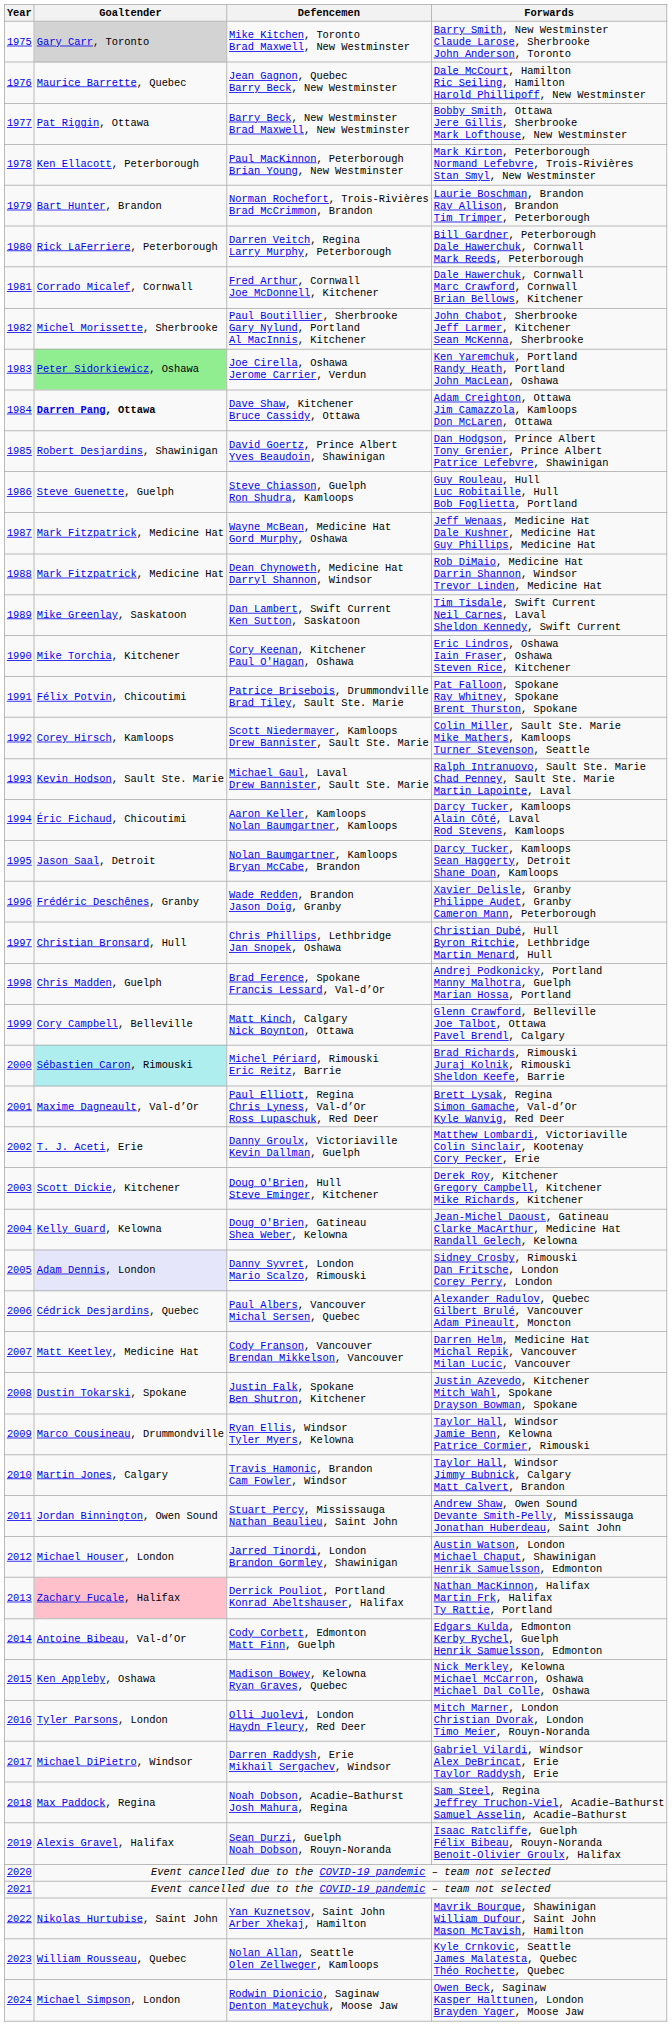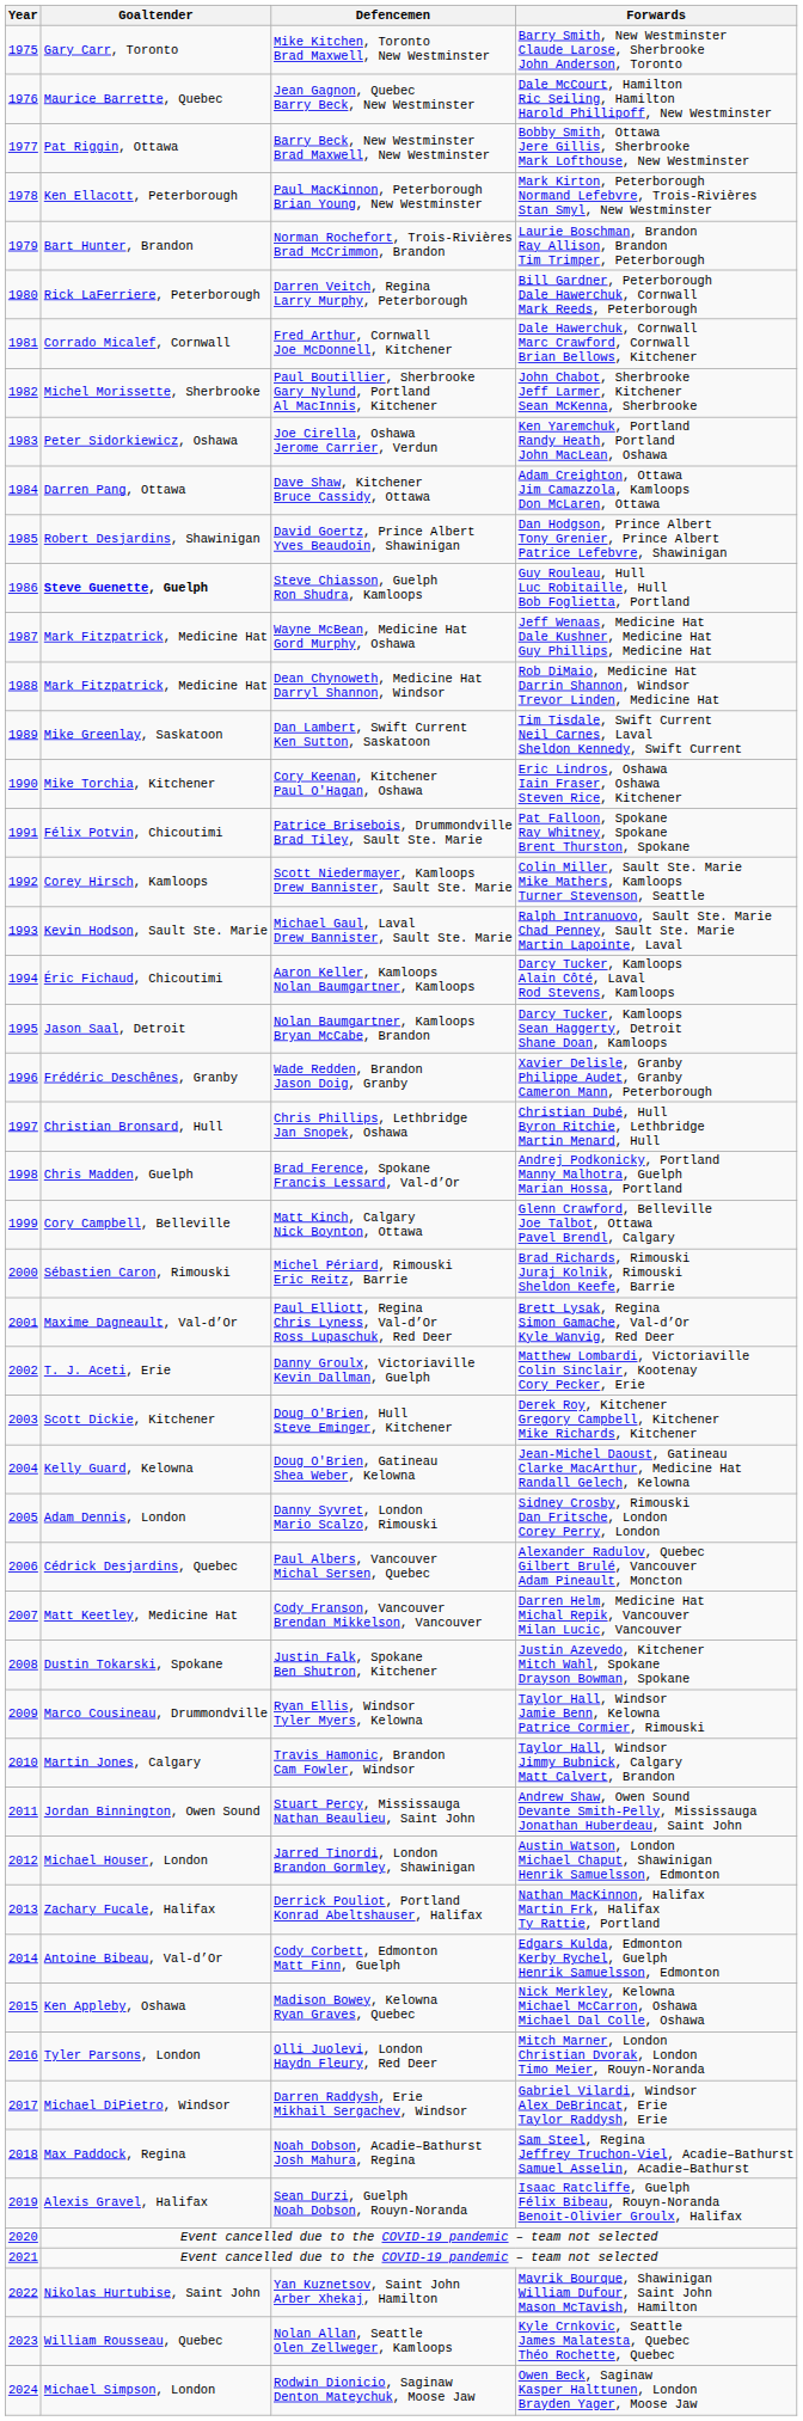Mike Kitchen, Toronto Brad Maxwell, New Westminster | Goaltender: lightgrey background -> no background
Joe Cirella, Oshawa Jerome Carrier, Verdun | Goaltender: lightgreen background -> no background
Dave Shaw, Kitchener Bruce Cassidy, Ottawa | Goaltender: bold -> normal
Steve Chiasson, Guelph Ron Shudra, Kamloops | Goaltender: normal -> bold
Michel Périard, Rimouski Eric Reitz, Barrie | Goaltender: paleturquoise background -> no background
Danny Syvret, London Mario Scalzo, Rimouski | Goaltender: lavender background -> no background
Derrick Pouliot, Portland Konrad Abeltshauser, Halifax | Goaltender: pink background -> no background
